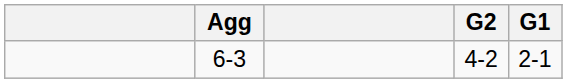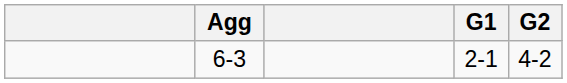columns swapped: G1 <-> G2
